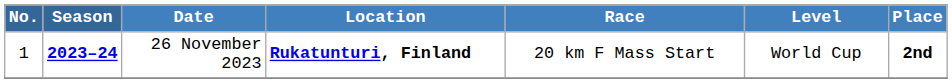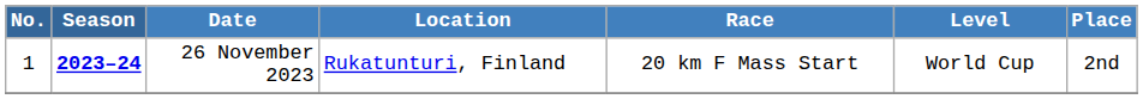26 November 2023 | Location: bold -> normal
26 November 2023 | Place: bold -> normal
